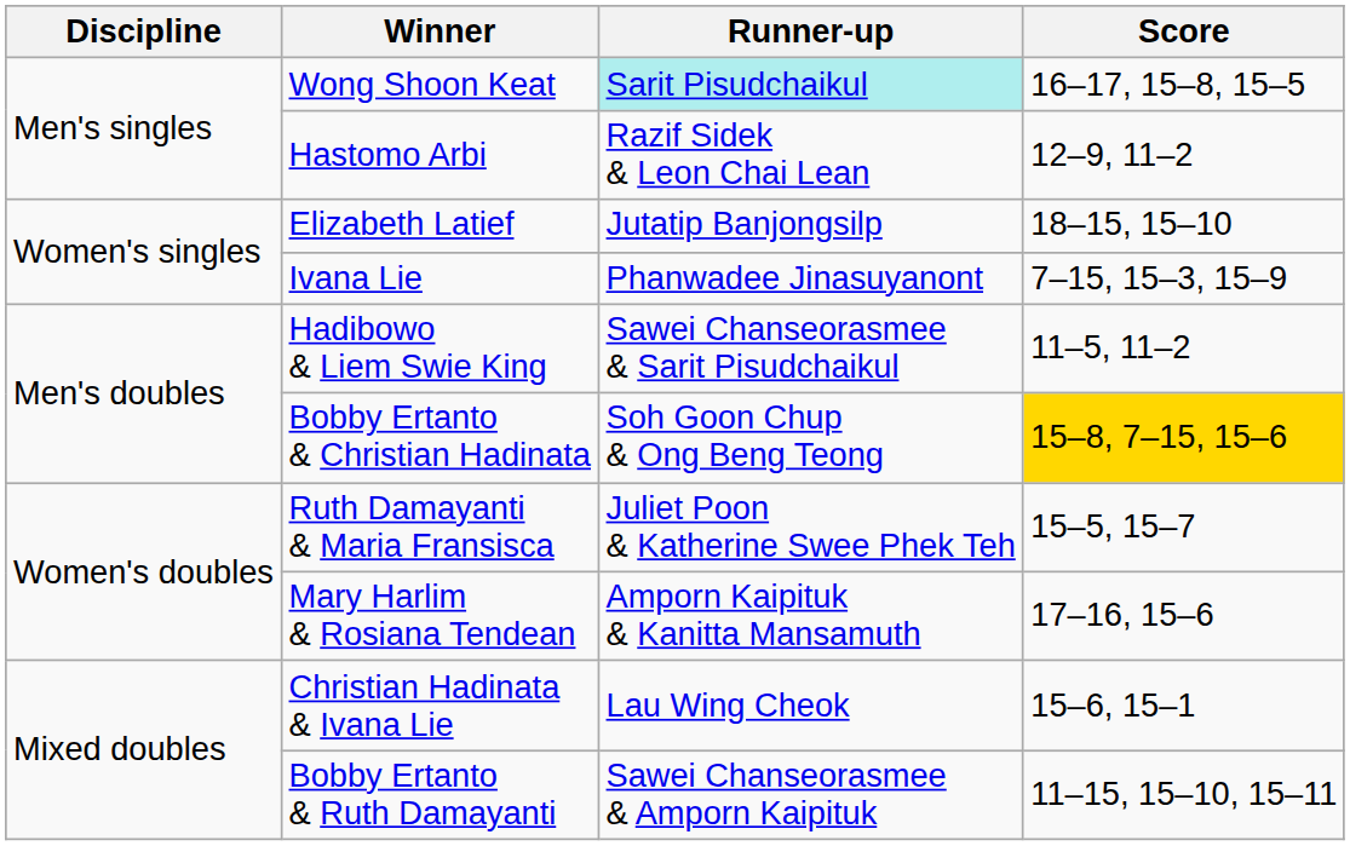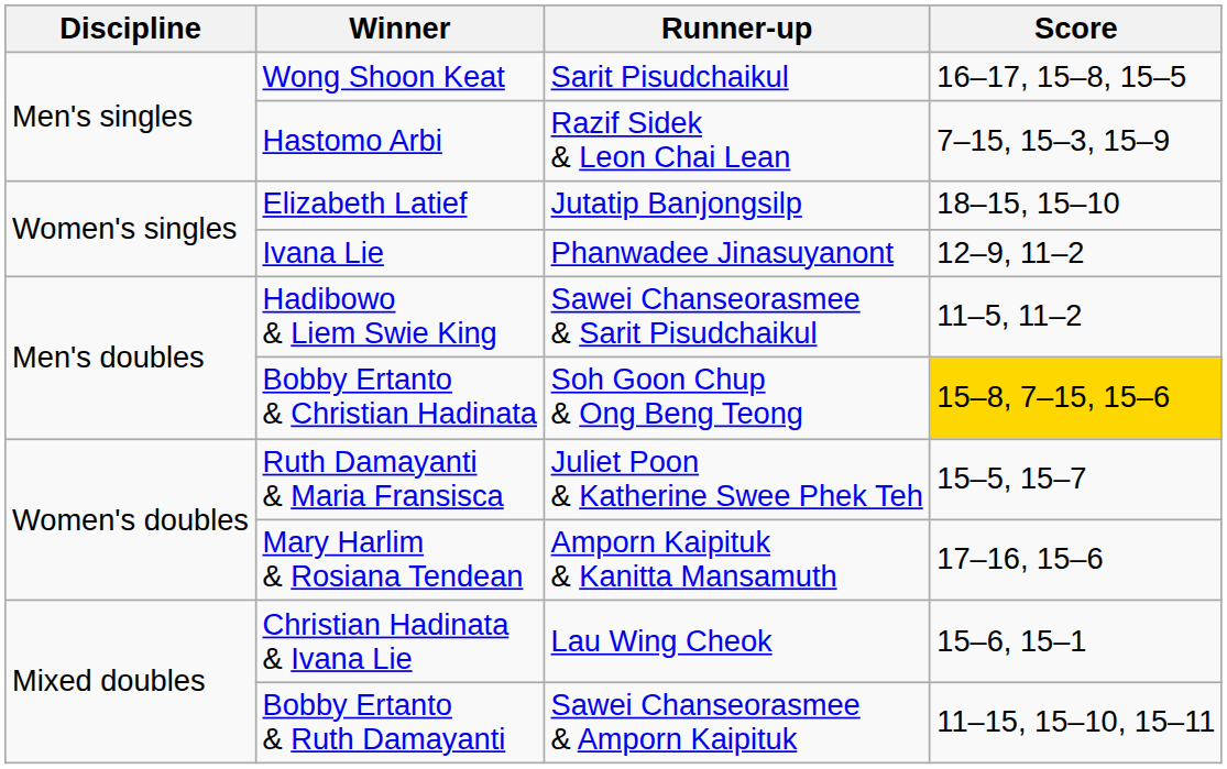Wong Shoon Keat | Runner-up: paleturquoise background -> no background
Hastomo Arbi | Score: 12–9, 11–2 -> 7–15, 15–3, 15–9
Ivana Lie | Score: 7–15, 15–3, 15–9 -> 12–9, 11–2
